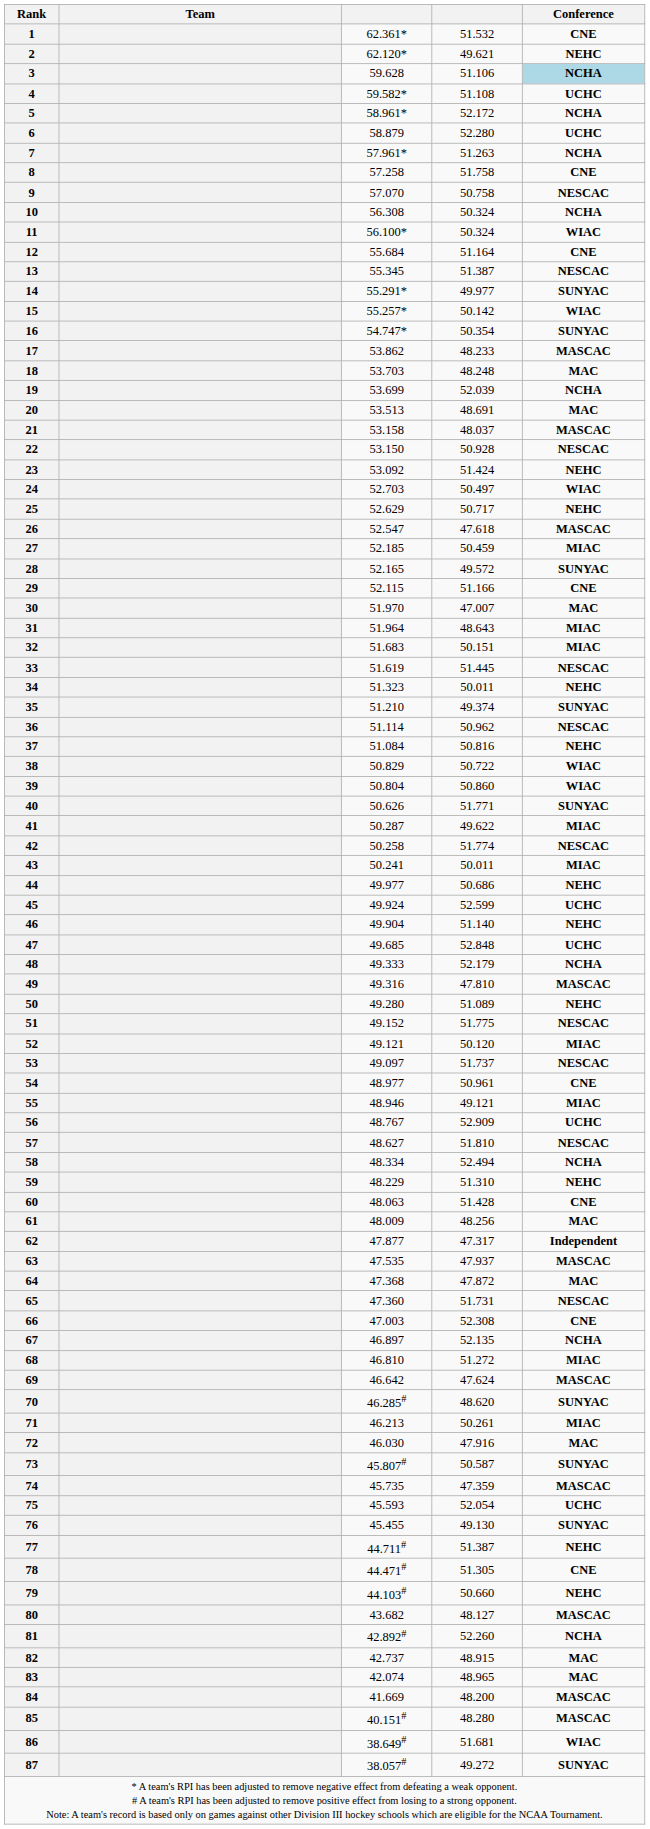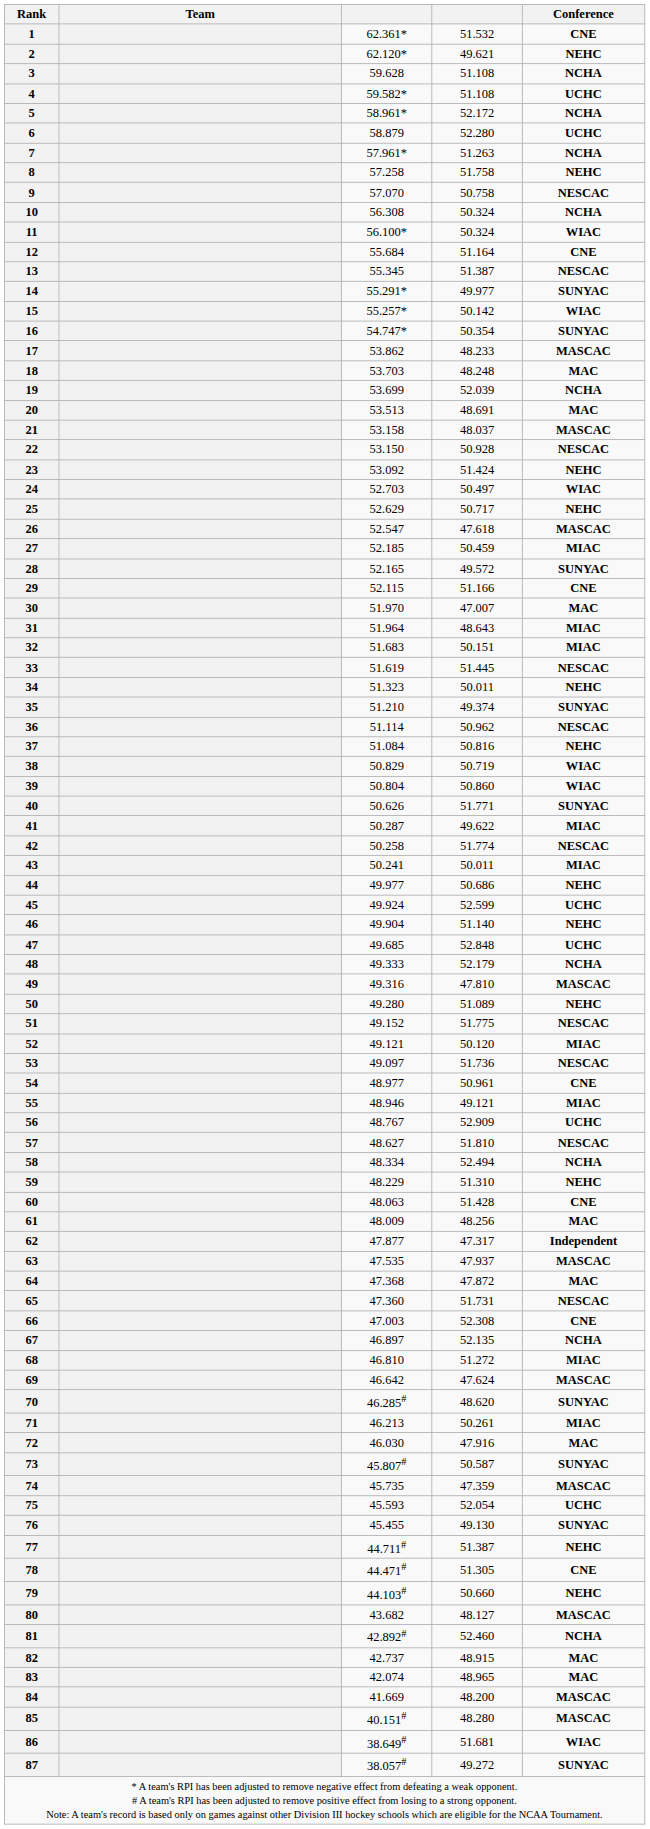3 | column 4: 51.106 -> 51.108
3 | Conference: lightblue background -> no background
8 | Conference: CNE -> NEHC
38 | column 4: 50.722 -> 50.719
53 | column 4: 51.737 -> 51.736
81 | column 4: 52.260 -> 52.460
